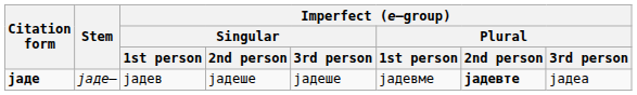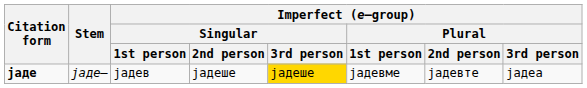јаде | Imperfect (е–group) / Singular / 3rd person: no background -> gold background
јаде | Imperfect (е–group) / Plural / 2nd person: bold -> normal
